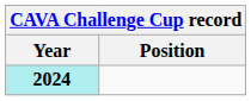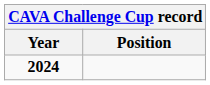2024 | Year: paleturquoise background -> no background
